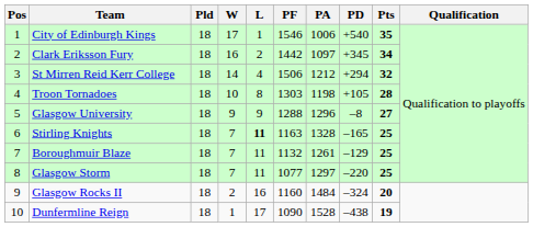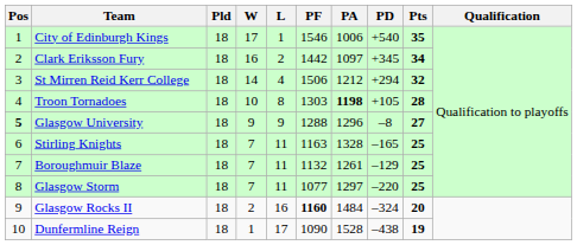Troon Tornadoes | PA: normal -> bold
Glasgow University | Pos: normal -> bold
Stirling Knights | L: bold -> normal
Glasgow Rocks II | PF: normal -> bold
